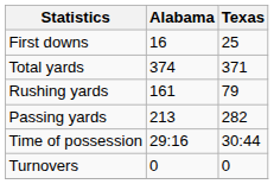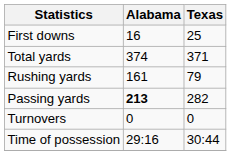Passing yards | Alabama: normal -> bold
rows swapped: Turnovers <-> Time of possession
